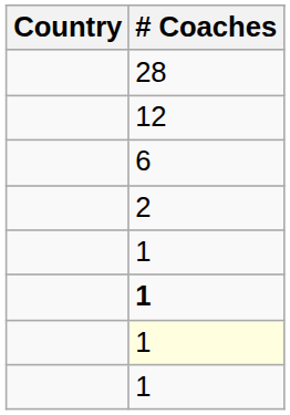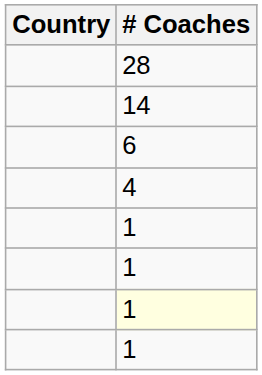row 3 | # Coaches: 12 -> 14
row 5 | # Coaches: 2 -> 4
row 7 | # Coaches: bold -> normal
